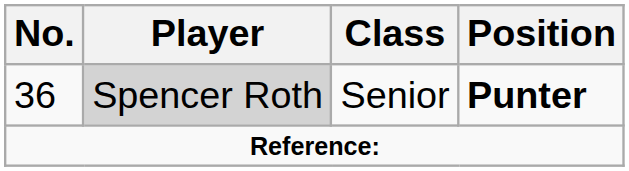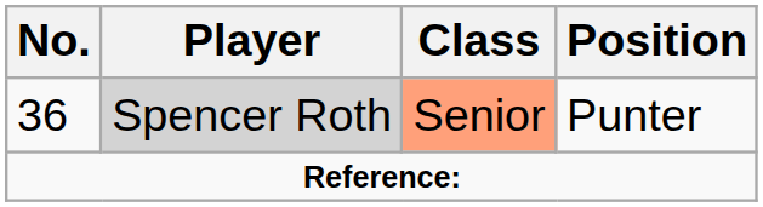36 | Class: no background -> lightsalmon background
36 | Position: bold -> normal
